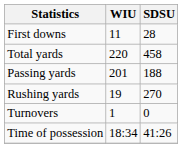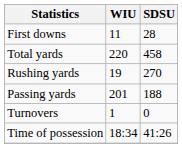rows swapped: Rushing yards <-> Passing yards
